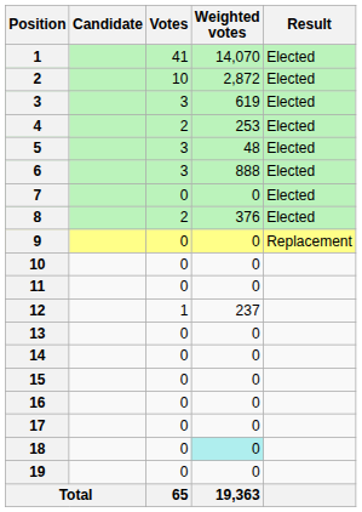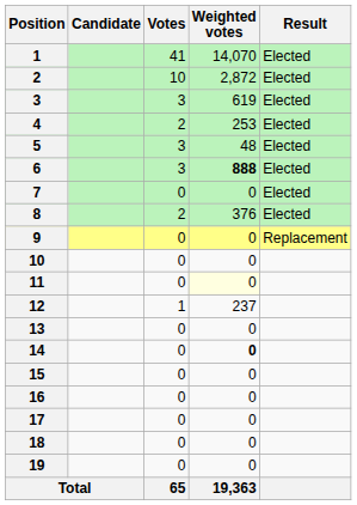6 | Weighted votes: normal -> bold
11 | Weighted votes: no background -> lightyellow background
14 | Weighted votes: normal -> bold
18 | Weighted votes: paleturquoise background -> no background
